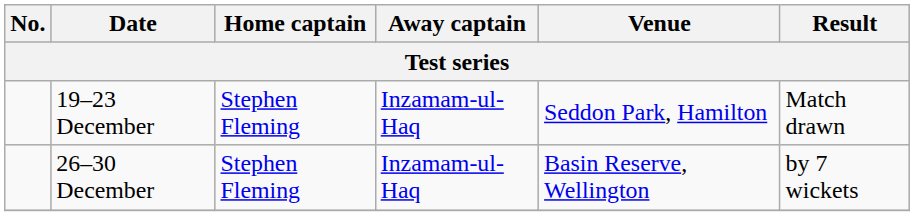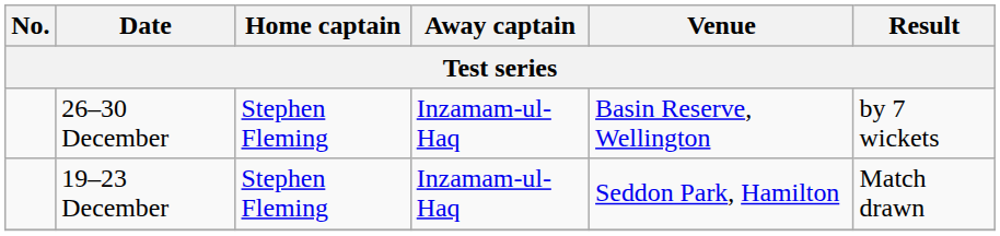rows swapped: 19–23 December <-> 26–30 December
